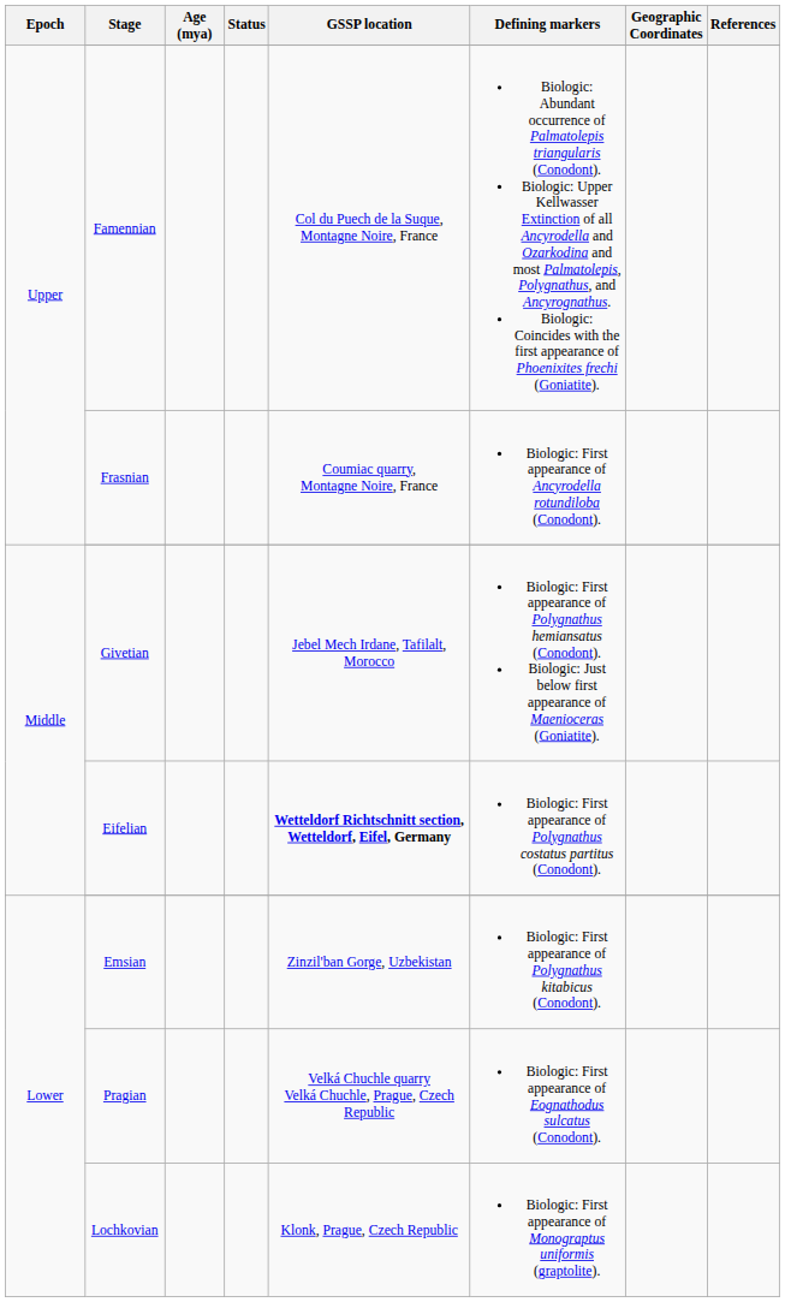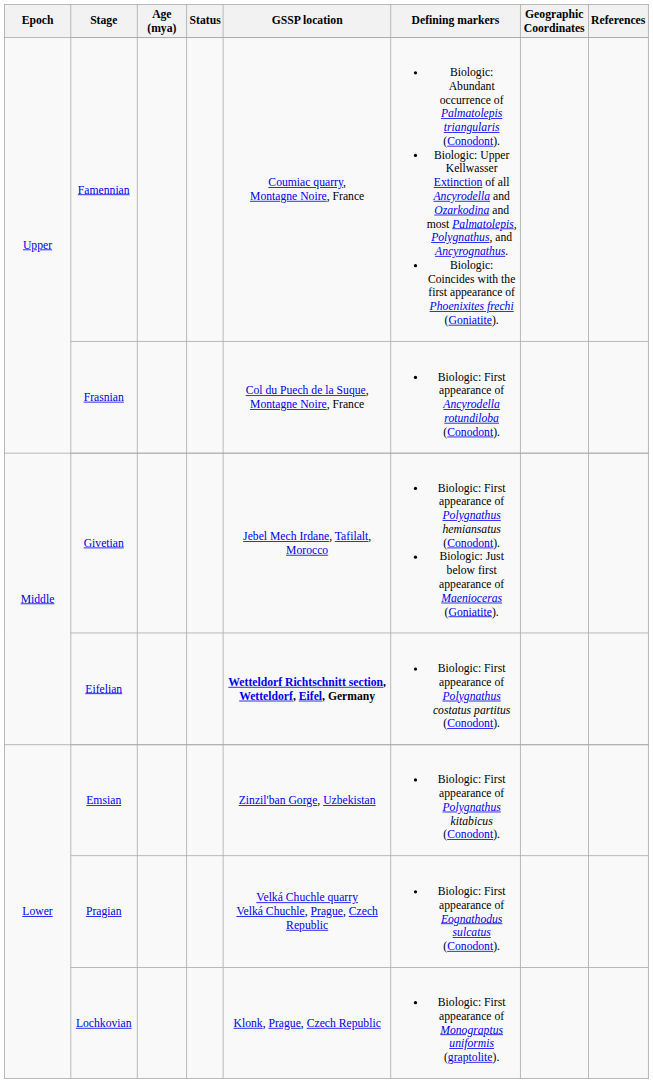Famennian | GSSP location: Col du Puech de la Suque, Montagne Noire, France -> Coumiac quarry, Montagne Noire, France
Frasnian | GSSP location: Coumiac quarry, Montagne Noire, France -> Col du Puech de la Suque, Montagne Noire, France
